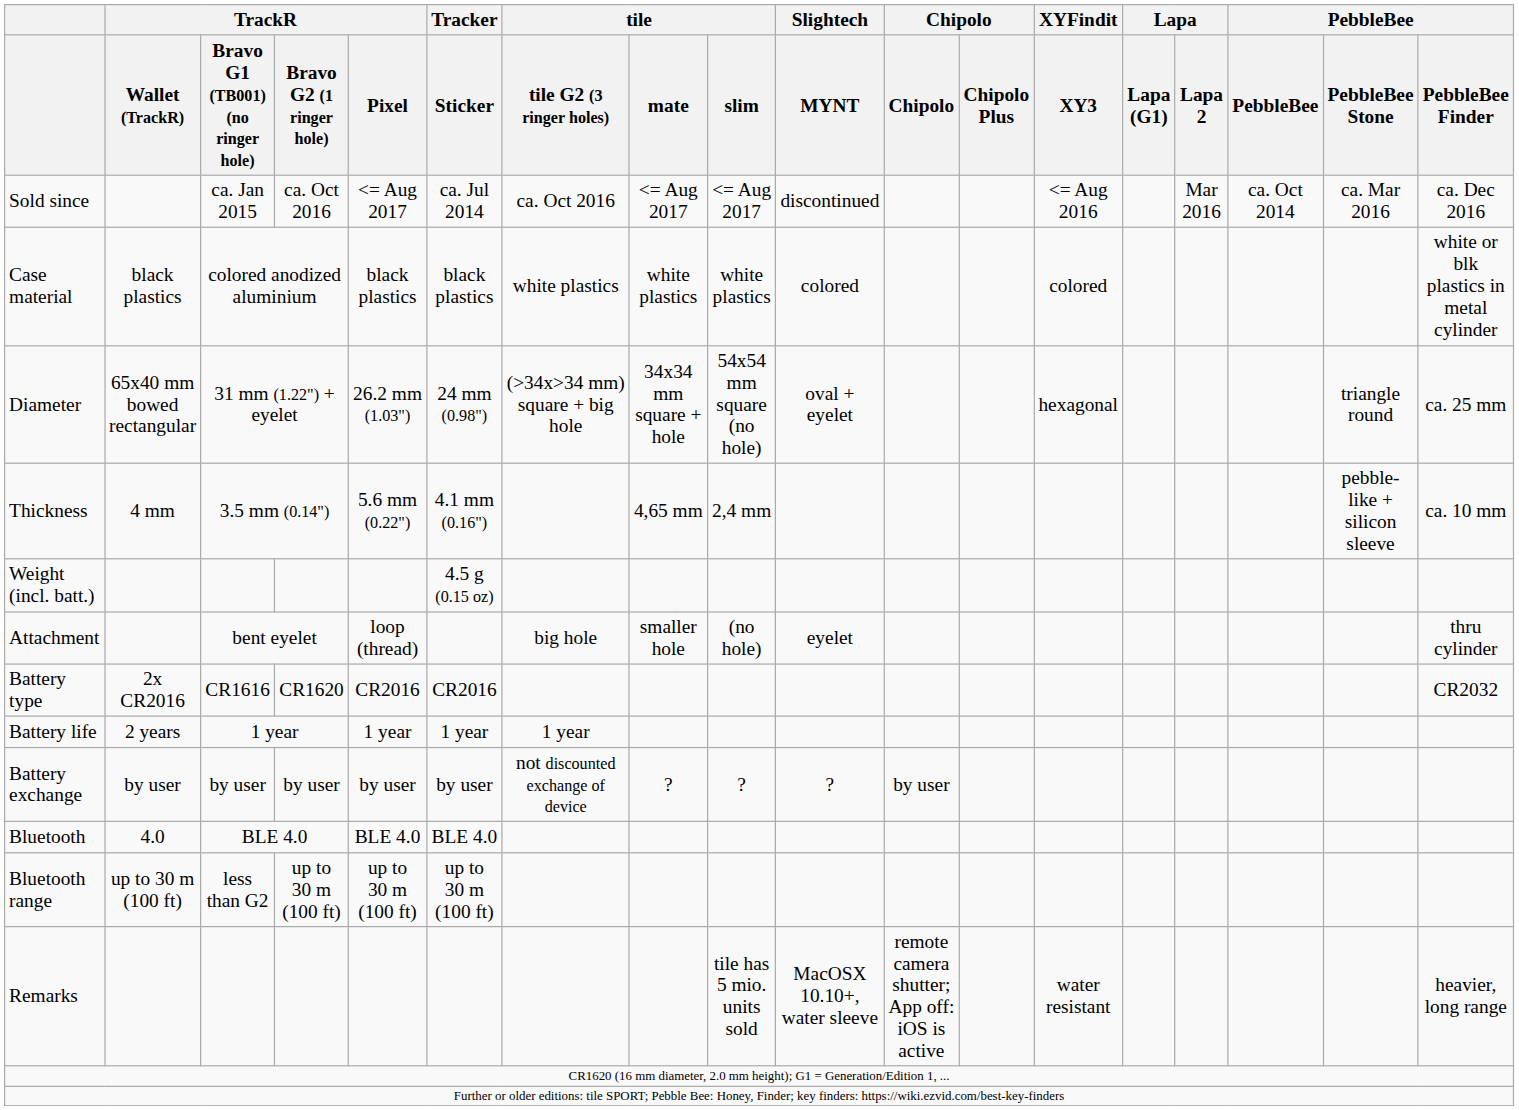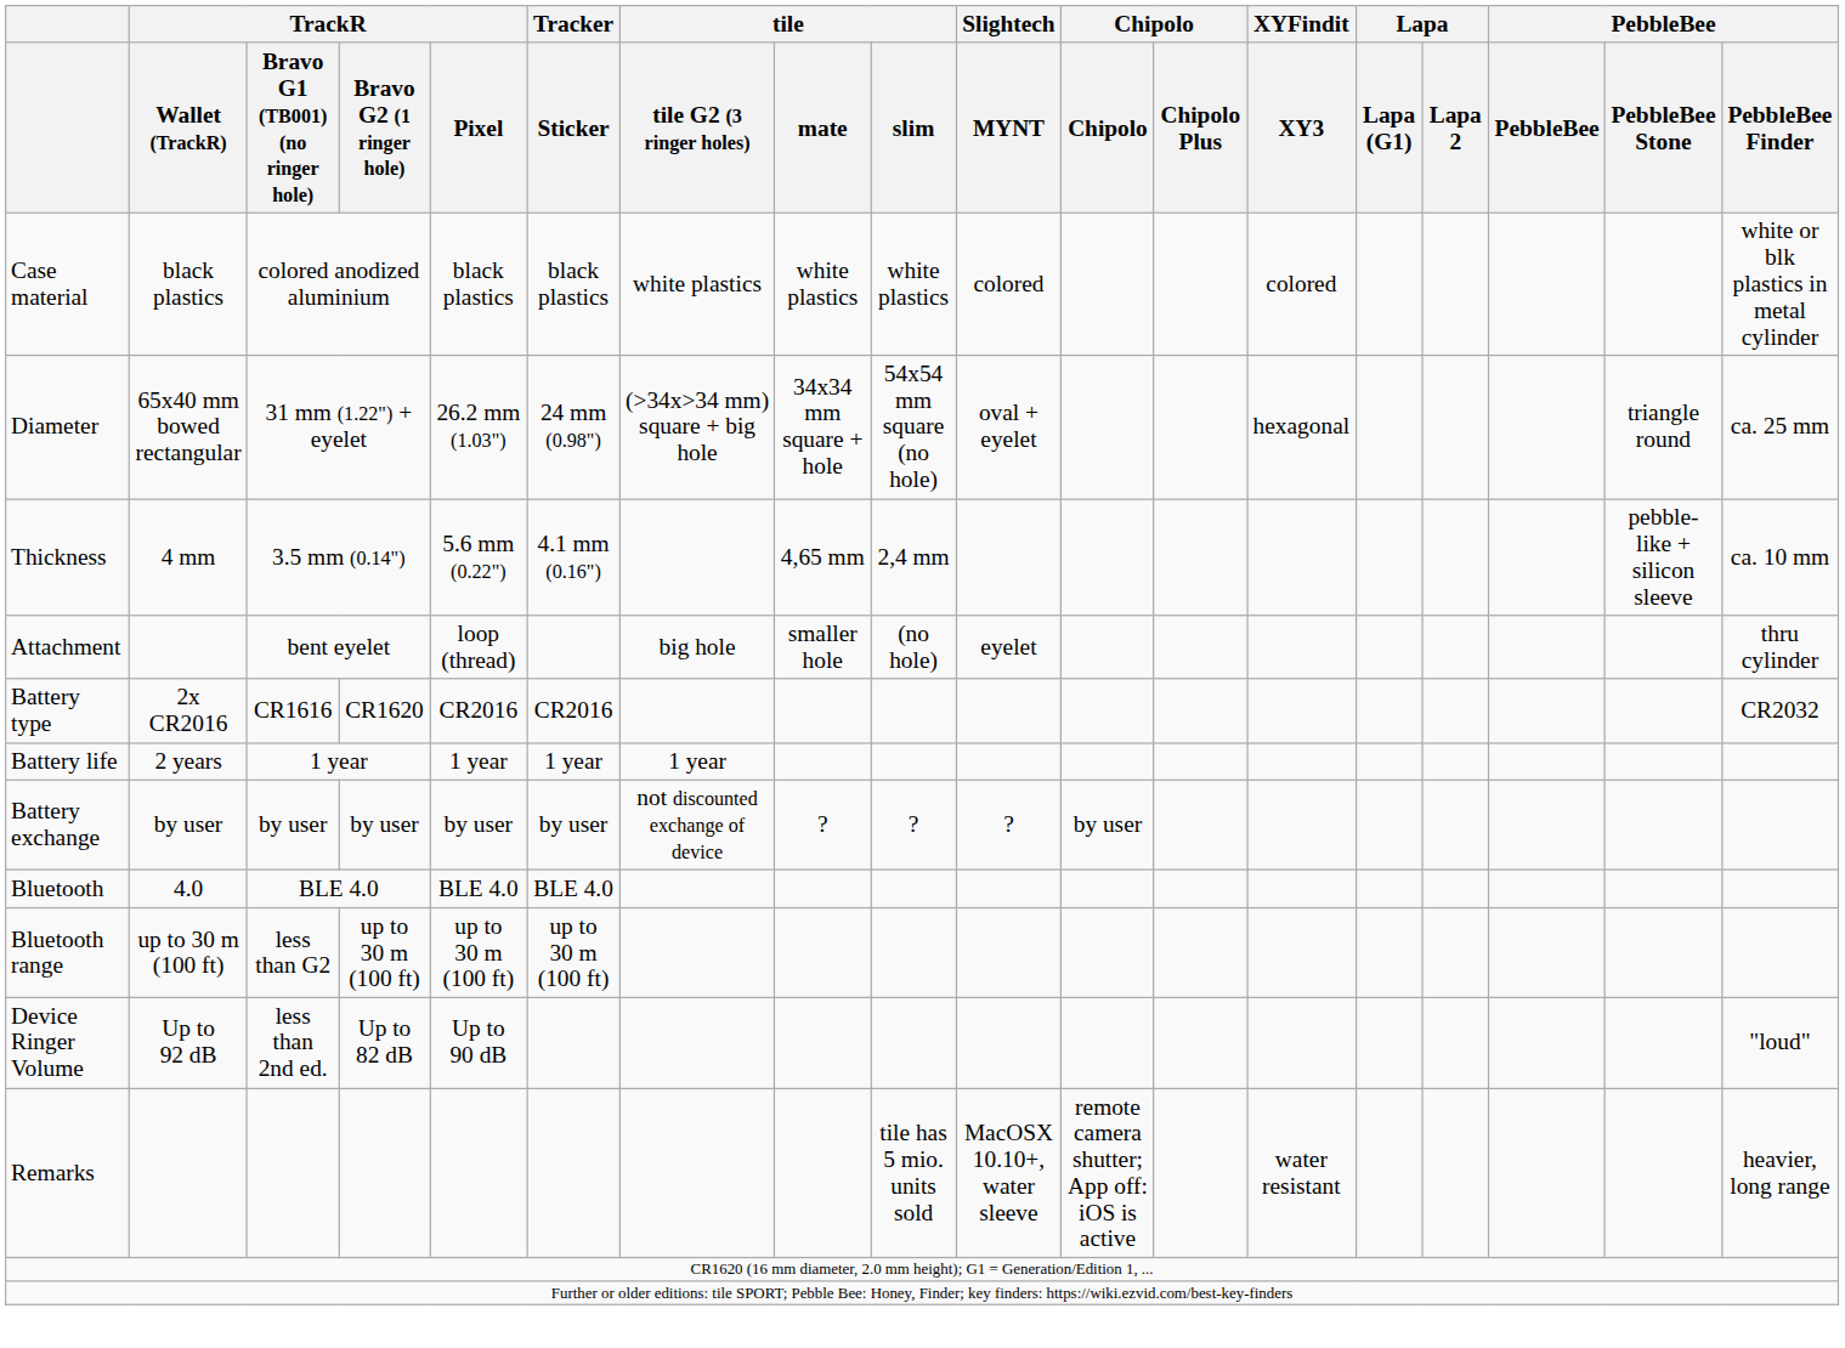- row: Sold since | ca. Jan 2015 | ca. Oct 2016 | <= Aug 2017 | ca. Jul 2014 | ca. Oct 2016 | <= Aug 2017 | <= Aug 2017 | discontinued | <= Aug 2016 | Mar 2016 | ca. Oct 2014 | ca. Mar 2016 | ca. Dec 2016
- row: Weight (incl. batt.) | 4.5 g (0.15 oz)
+ row: Device Ringer Volume | Up to 92 dB | less than 2nd ed. | Up to 82 dB | Up to 90 dB | "loud"
